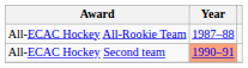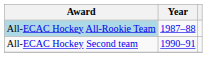row 2 | Award: no background -> lightblue background
row 3 | Year: lightsalmon background -> no background
